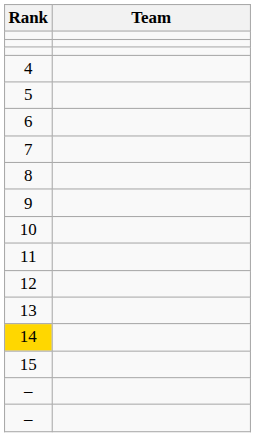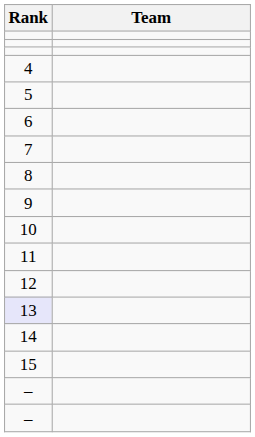row 14 | Rank: no background -> lavender background
row 15 | Rank: gold background -> no background
